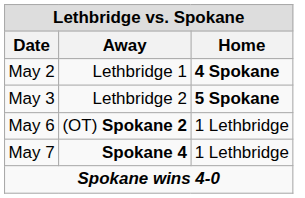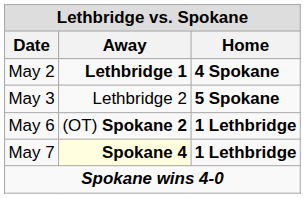May 2 | Away: normal -> bold
May 6 | Home: normal -> bold
May 7 | Away: no background -> lightyellow background
May 7 | Home: normal -> bold
